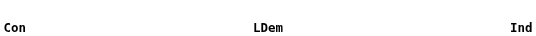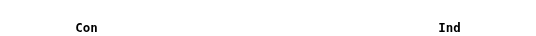- column: 12 | LDem
